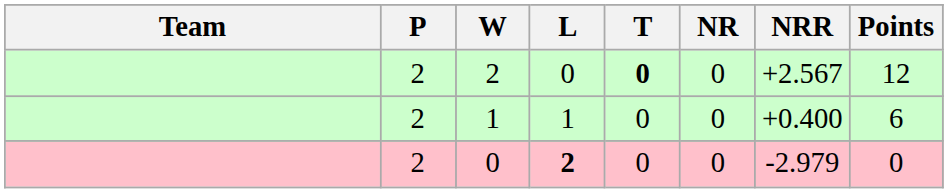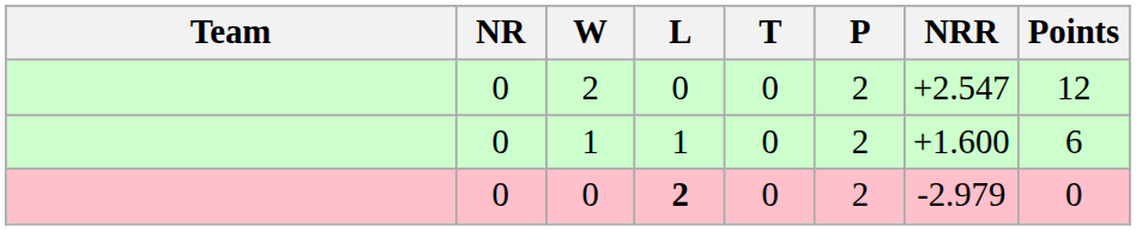columns swapped: P <-> NR
row 2 | T: bold -> normal
row 2 | NRR: +2.567 -> +2.547
row 3 | NRR: +0.400 -> +1.600
